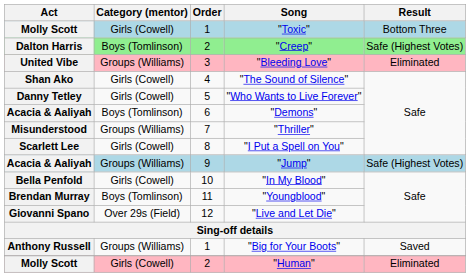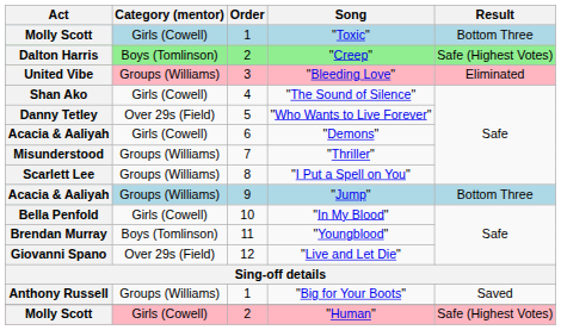"Who Wants to Live Forever" | Category (mentor): Girls (Cowell) -> Over 29s (Field)
"Demons" | Category (mentor): Boys (Tomlinson) -> Girls (Cowell)
"I Put a Spell on You" | Category (mentor): Girls (Cowell) -> Groups (Williams)
"Jump" | Result: Safe (Highest Votes) -> Bottom Three
"Human" | Result: Eliminated -> Safe (Highest Votes)
